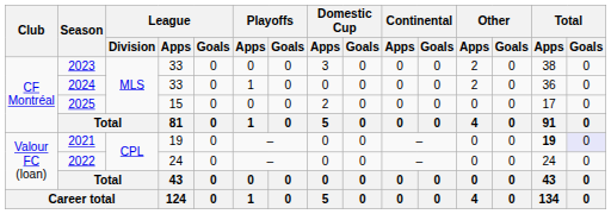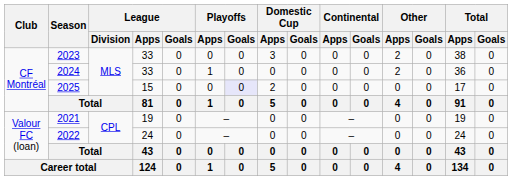2025 | Playoffs / Goals: no background -> lavender background
2021 | Total / Apps: bold -> normal
2021 | Total / Goals: lavender background -> no background
